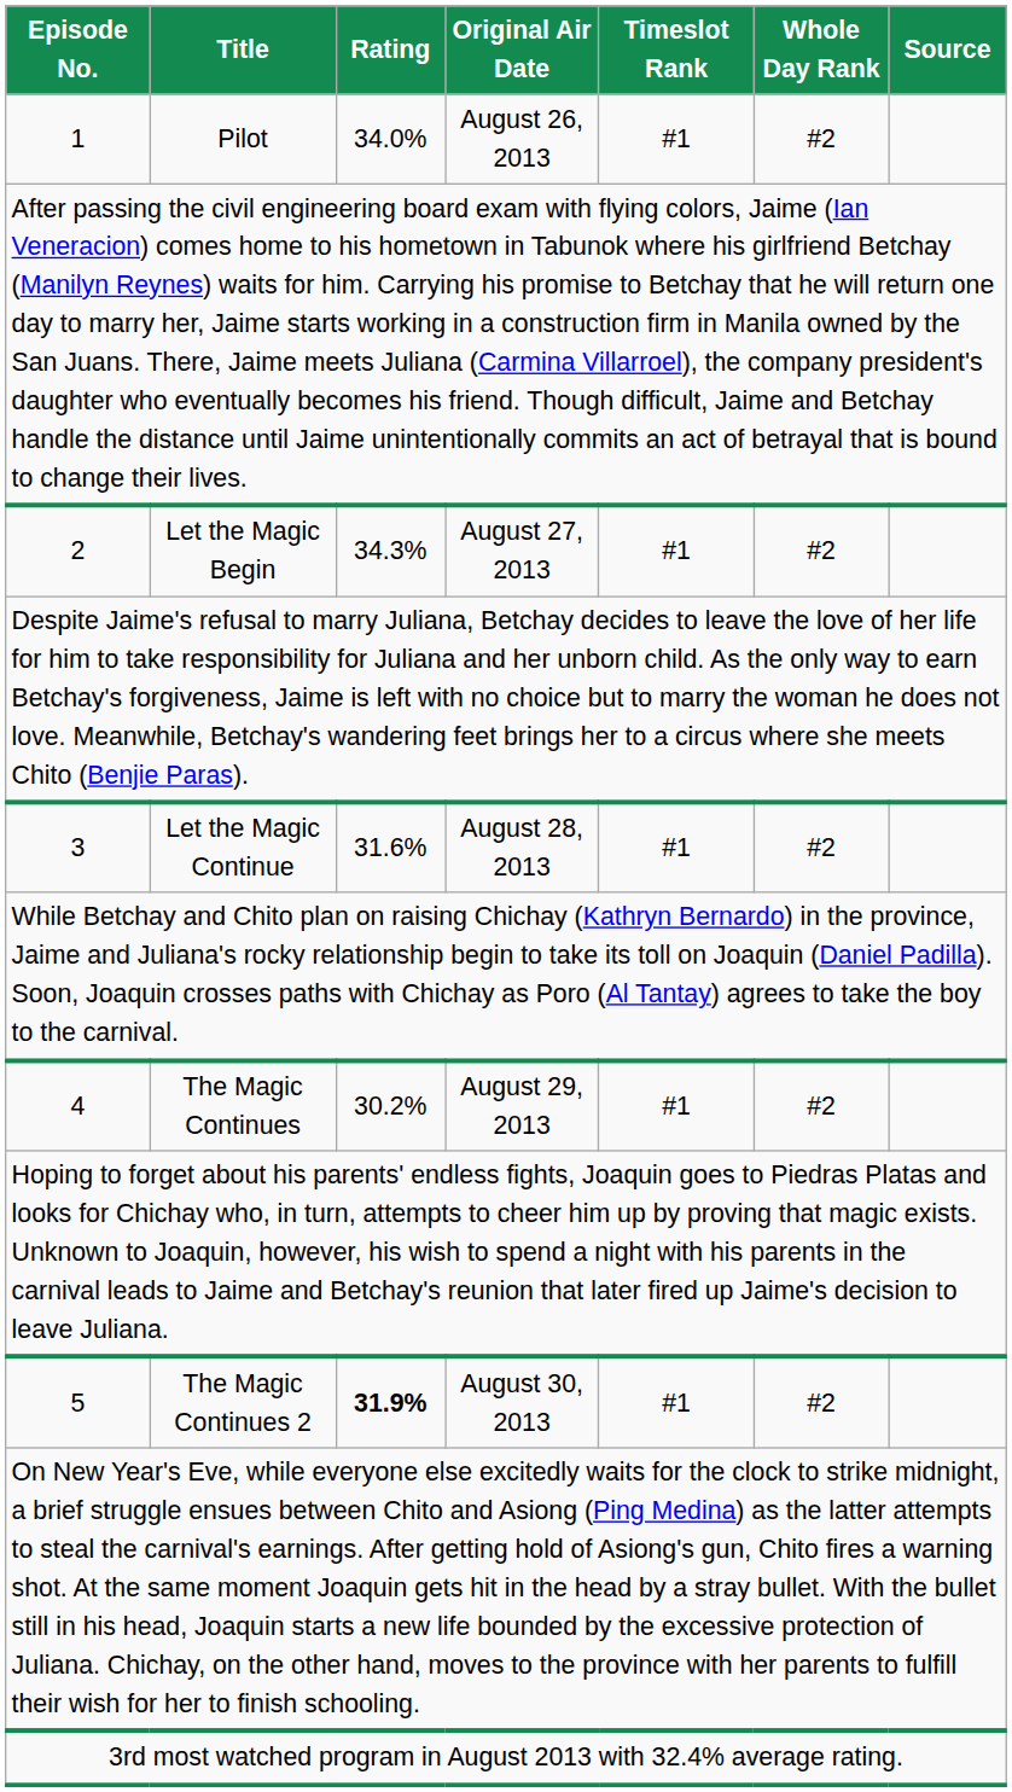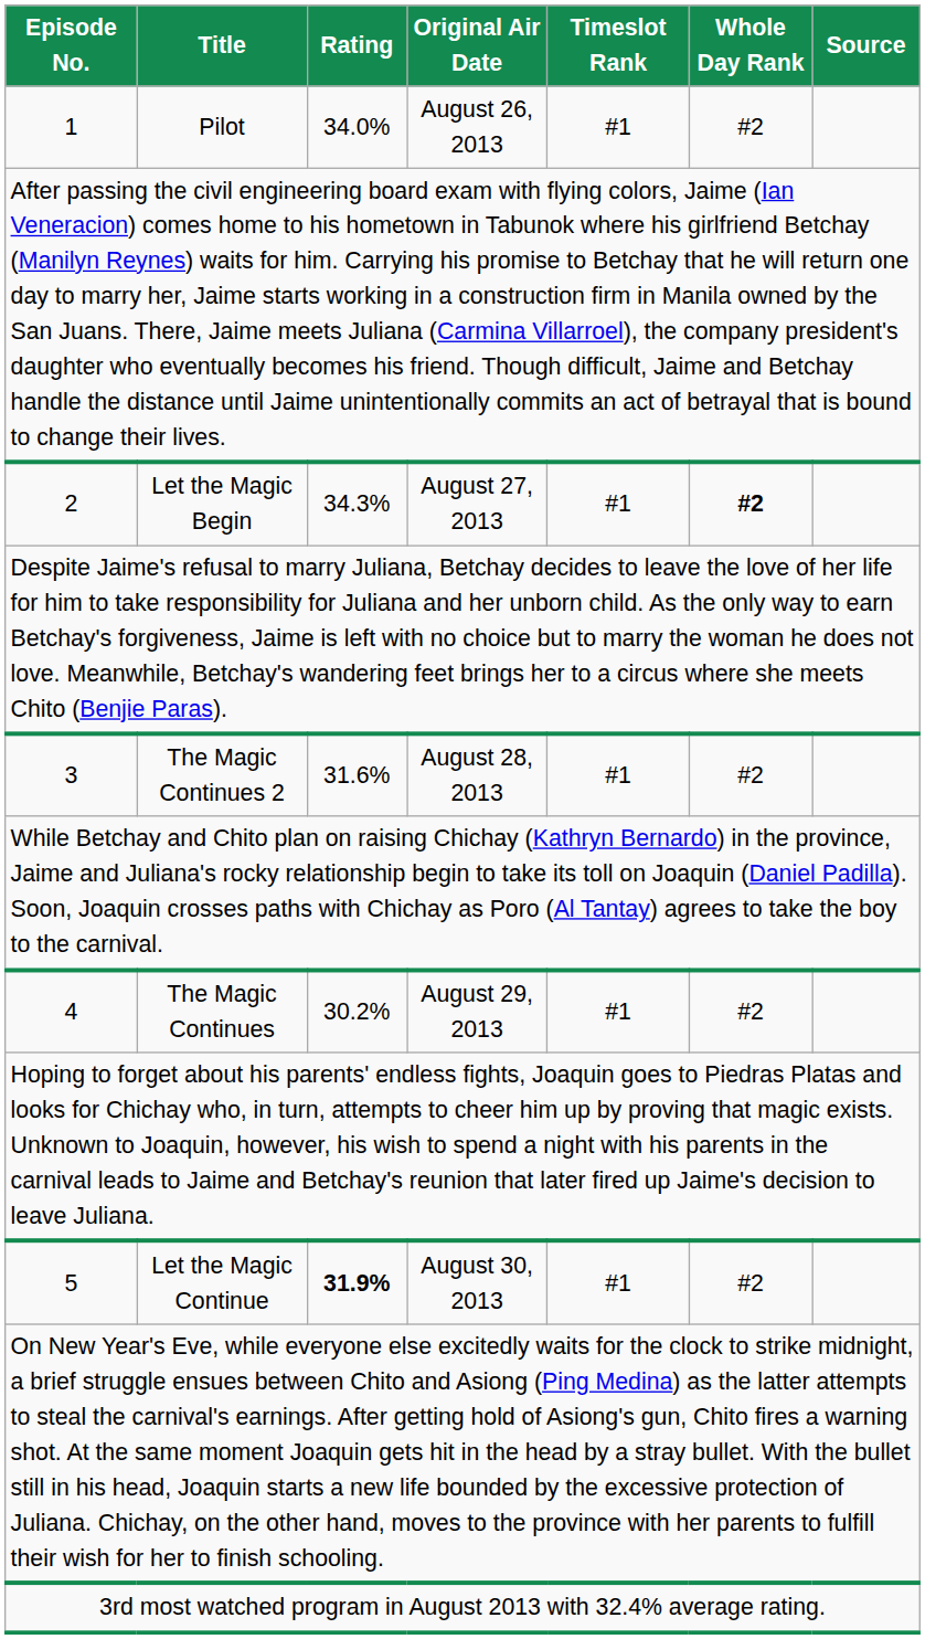2 | Whole Day Rank: normal -> bold
3 | Title: Let the Magic Continue -> The Magic Continues 2
5 | Title: The Magic Continues 2 -> Let the Magic Continue
